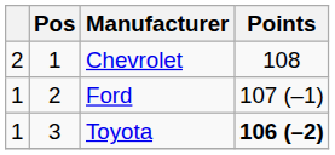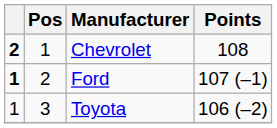Chevrolet | column 1: normal -> bold
Ford | column 1: normal -> bold
Toyota | Points: bold -> normal
